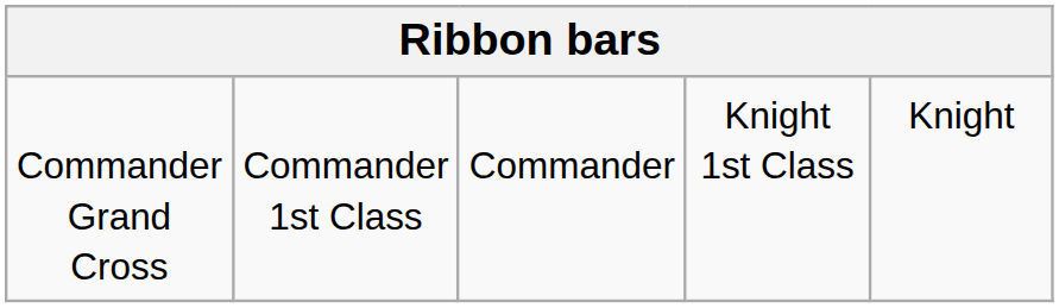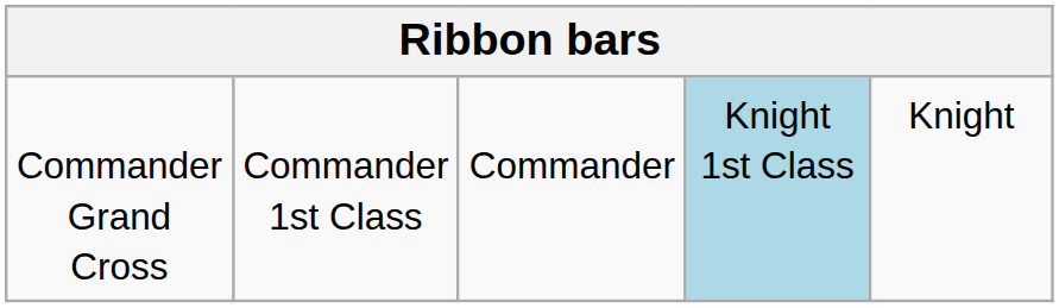Commander Grand Cross | column 4: no background -> lightblue background
